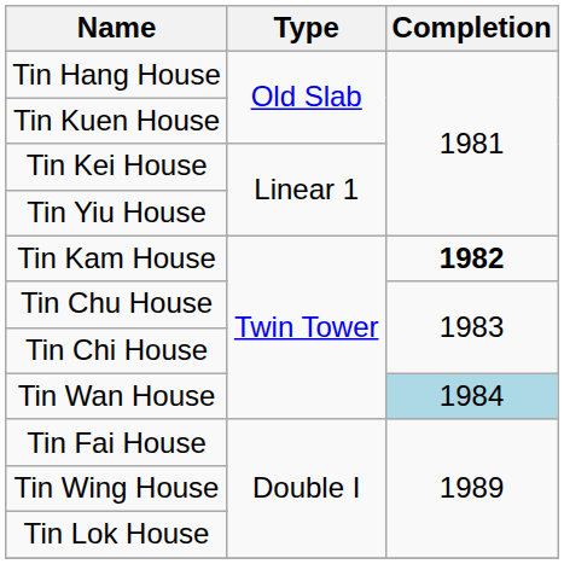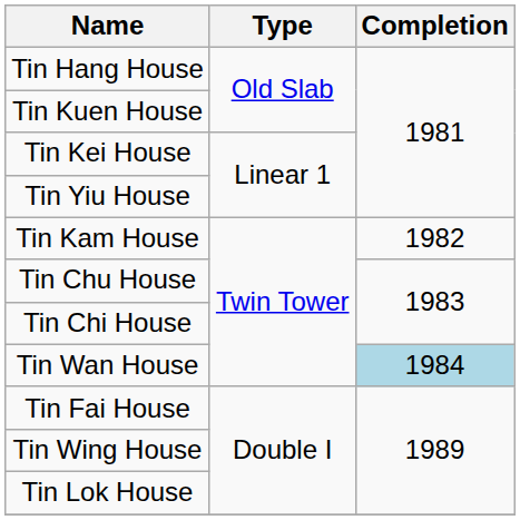Tin Kam House | Completion: bold -> normal
